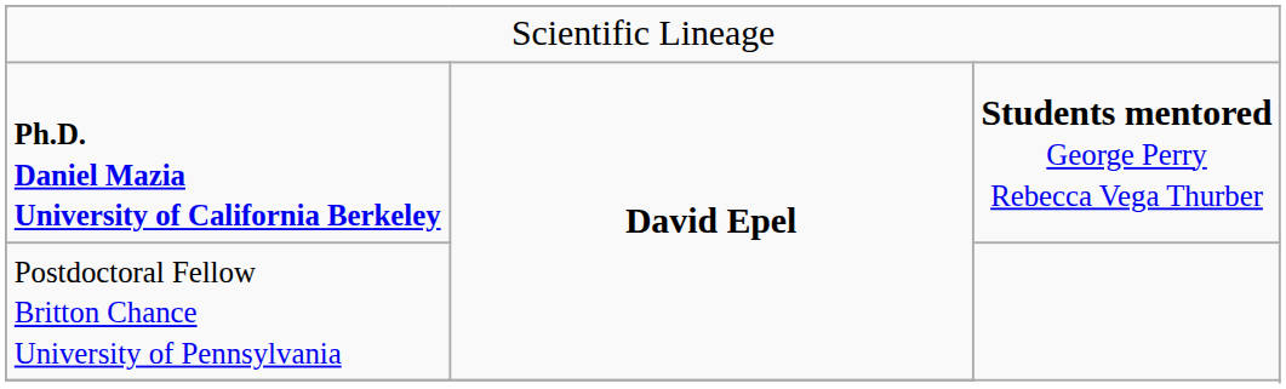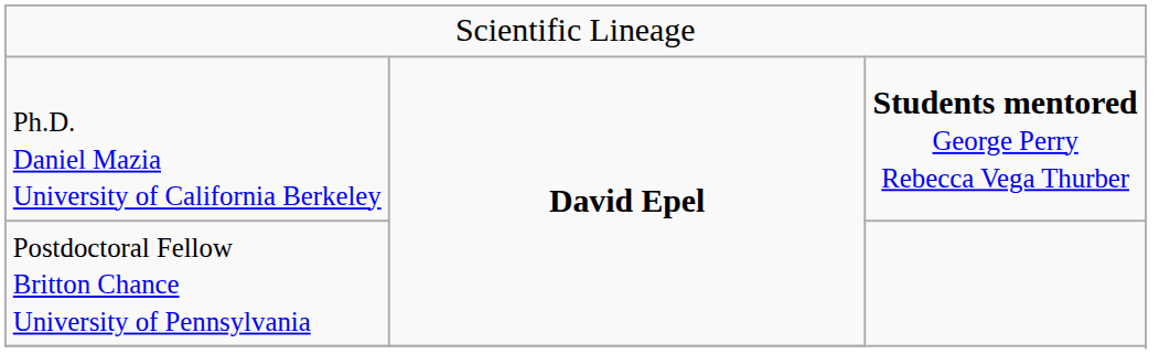Ph.D. Daniel Mazia University of California Berkeley | column 1: bold -> normal
